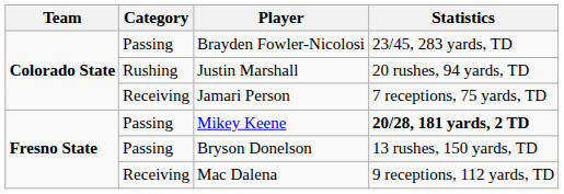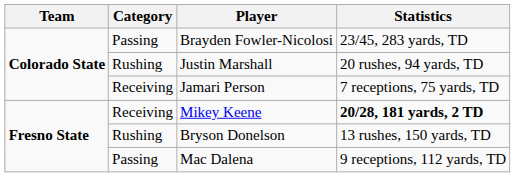Mikey Keene | Category: Passing -> Receiving
Bryson Donelson | Category: Passing -> Rushing
Mac Dalena | Category: Receiving -> Passing
